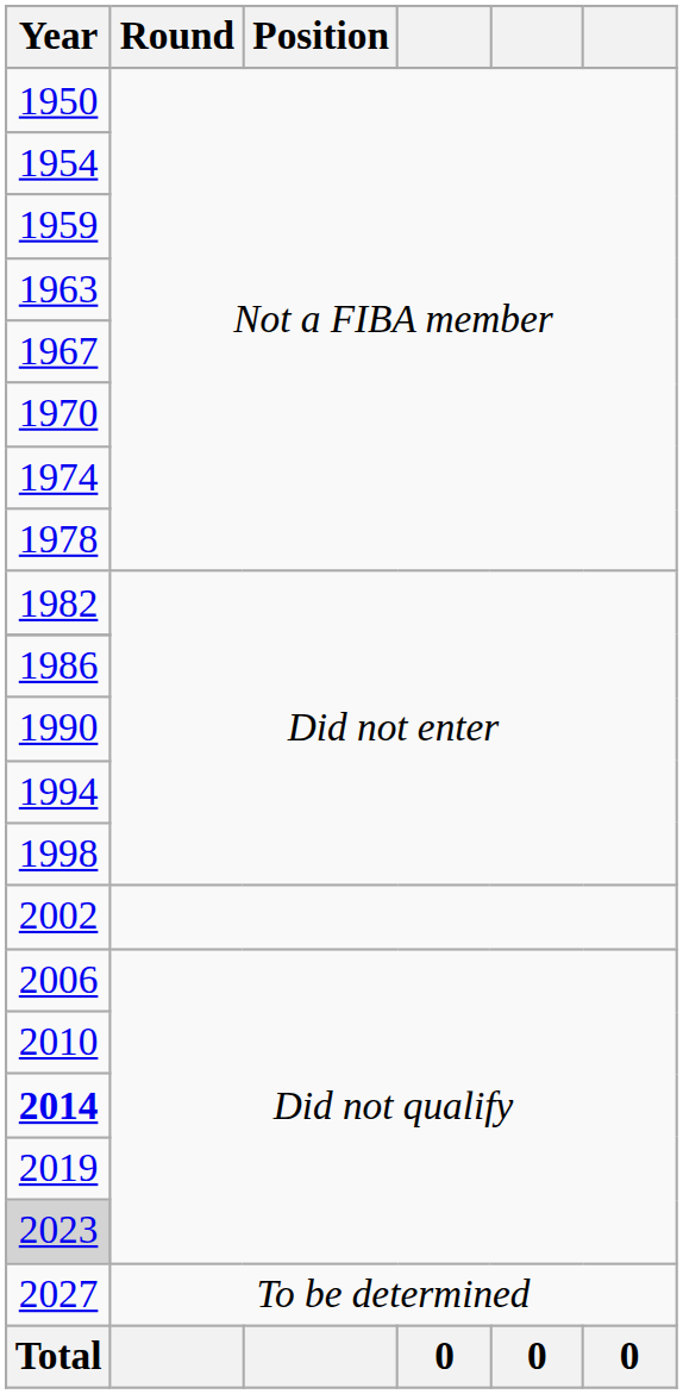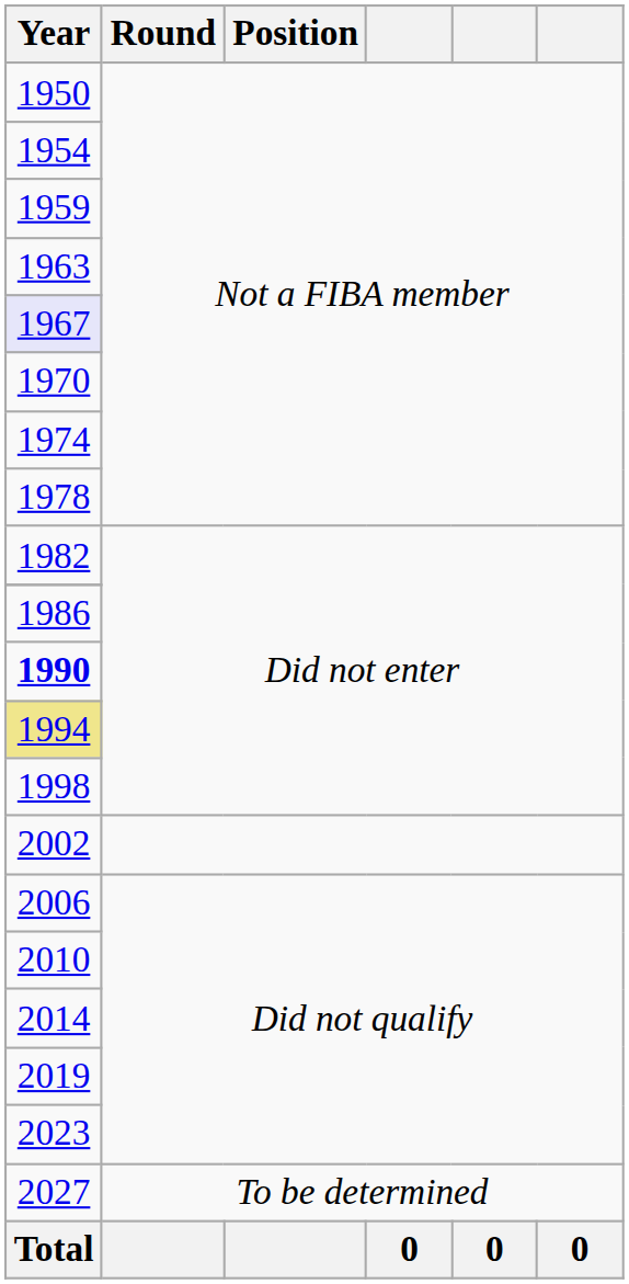1967 | Year: no background -> lavender background
1990 | Year: normal -> bold
1994 | Year: no background -> khaki background
2014 | Year: bold -> normal
2023 | Year: lightgrey background -> no background
